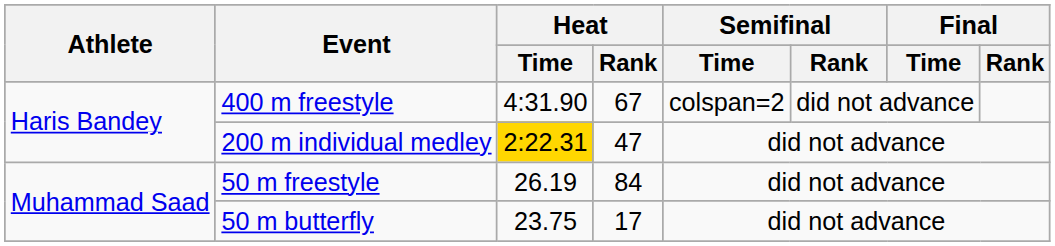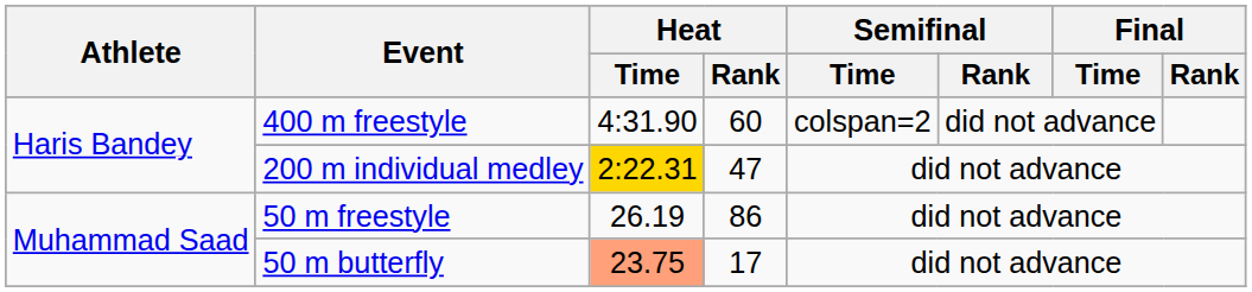400 m freestyle | Heat / Rank: 67 -> 60
50 m freestyle | Heat / Rank: 84 -> 86
50 m butterfly | Heat / Time: no background -> lightsalmon background
